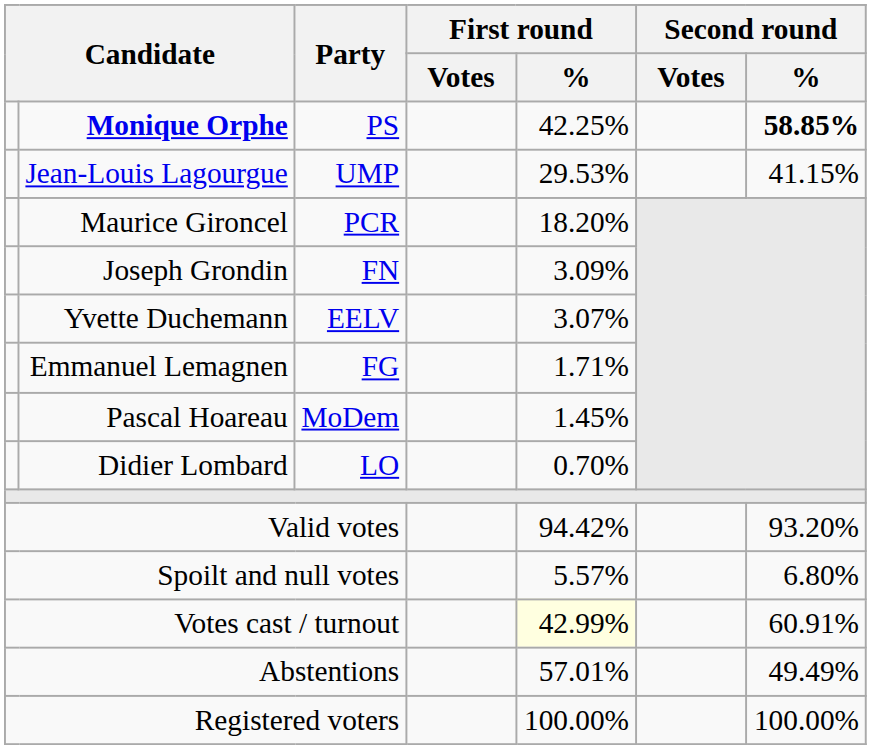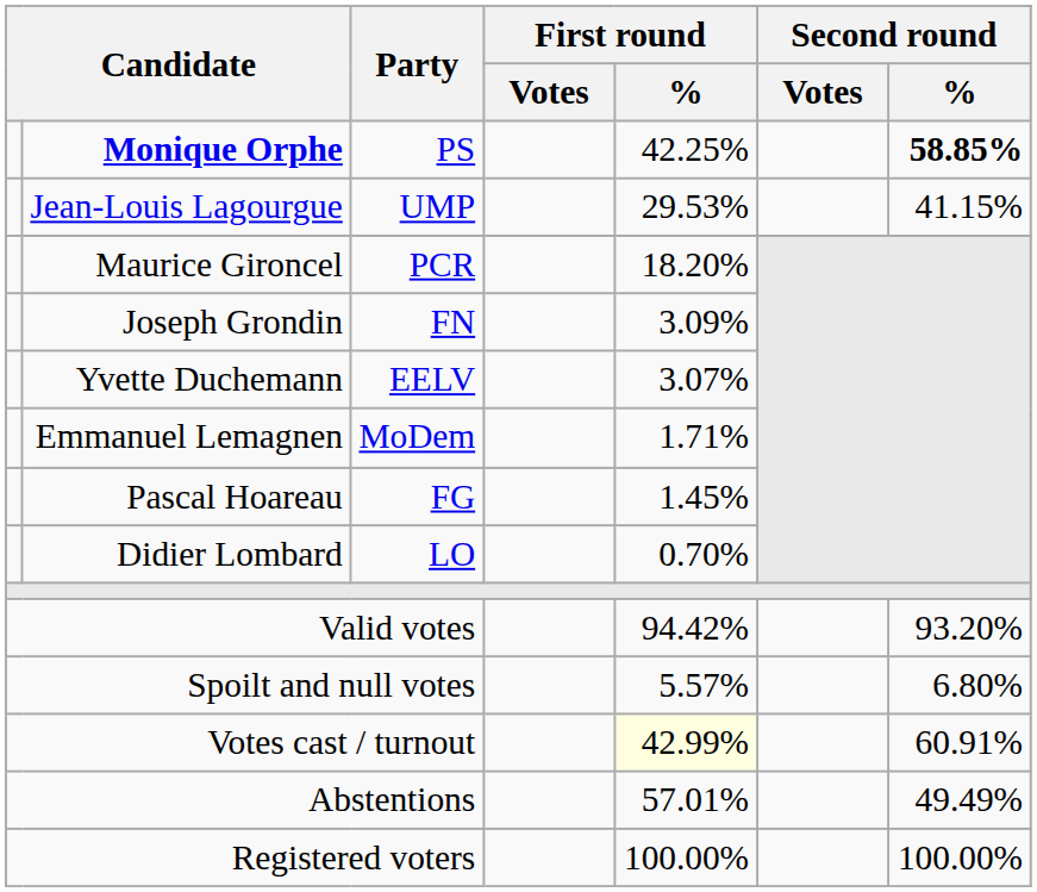Emmanuel Lemagnen | Party: FG -> MoDem
Pascal Hoareau | Party: MoDem -> FG
